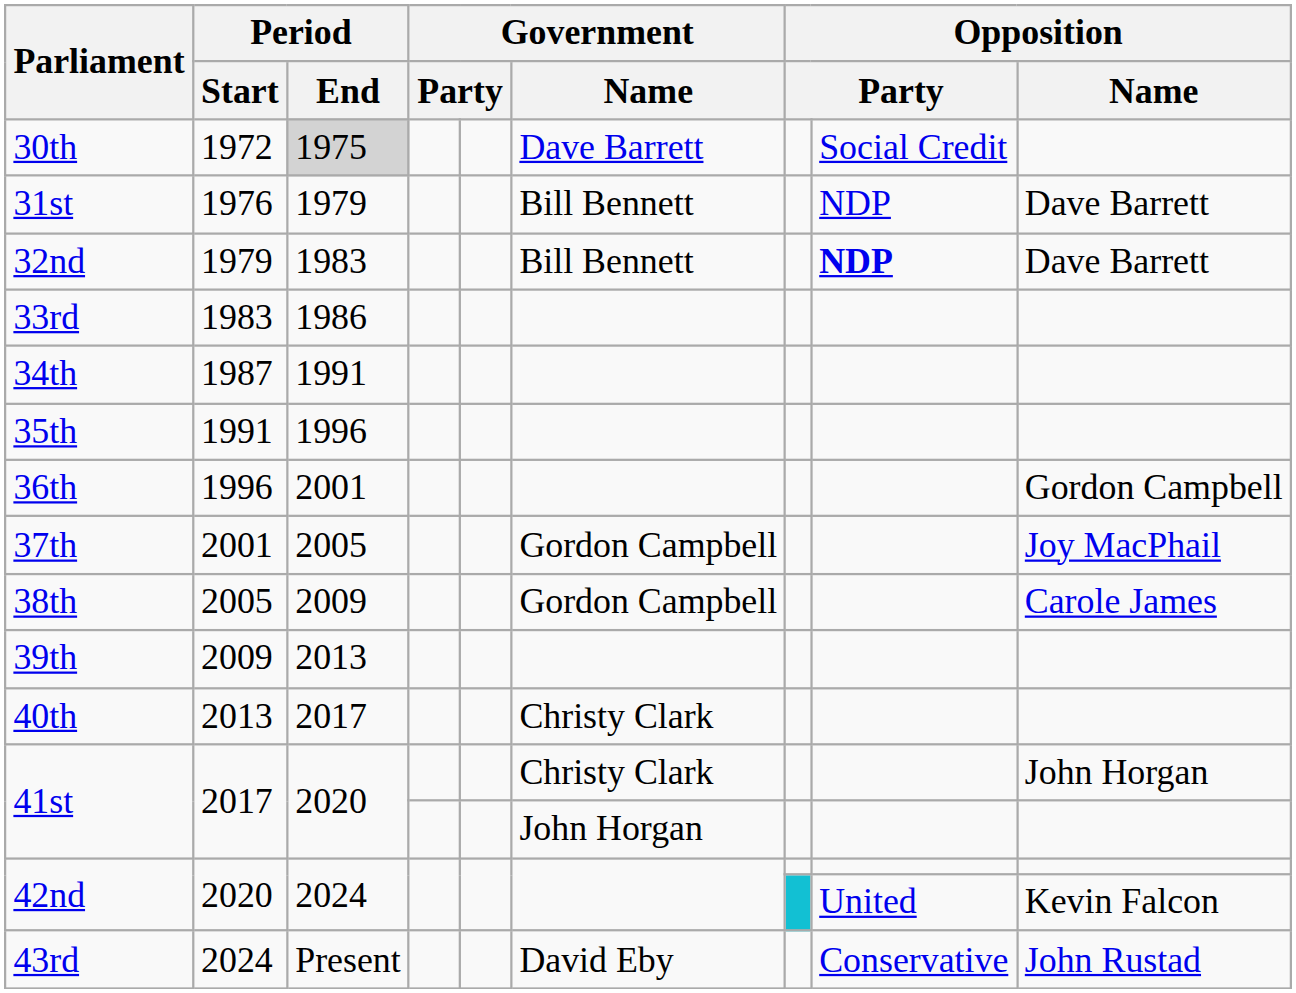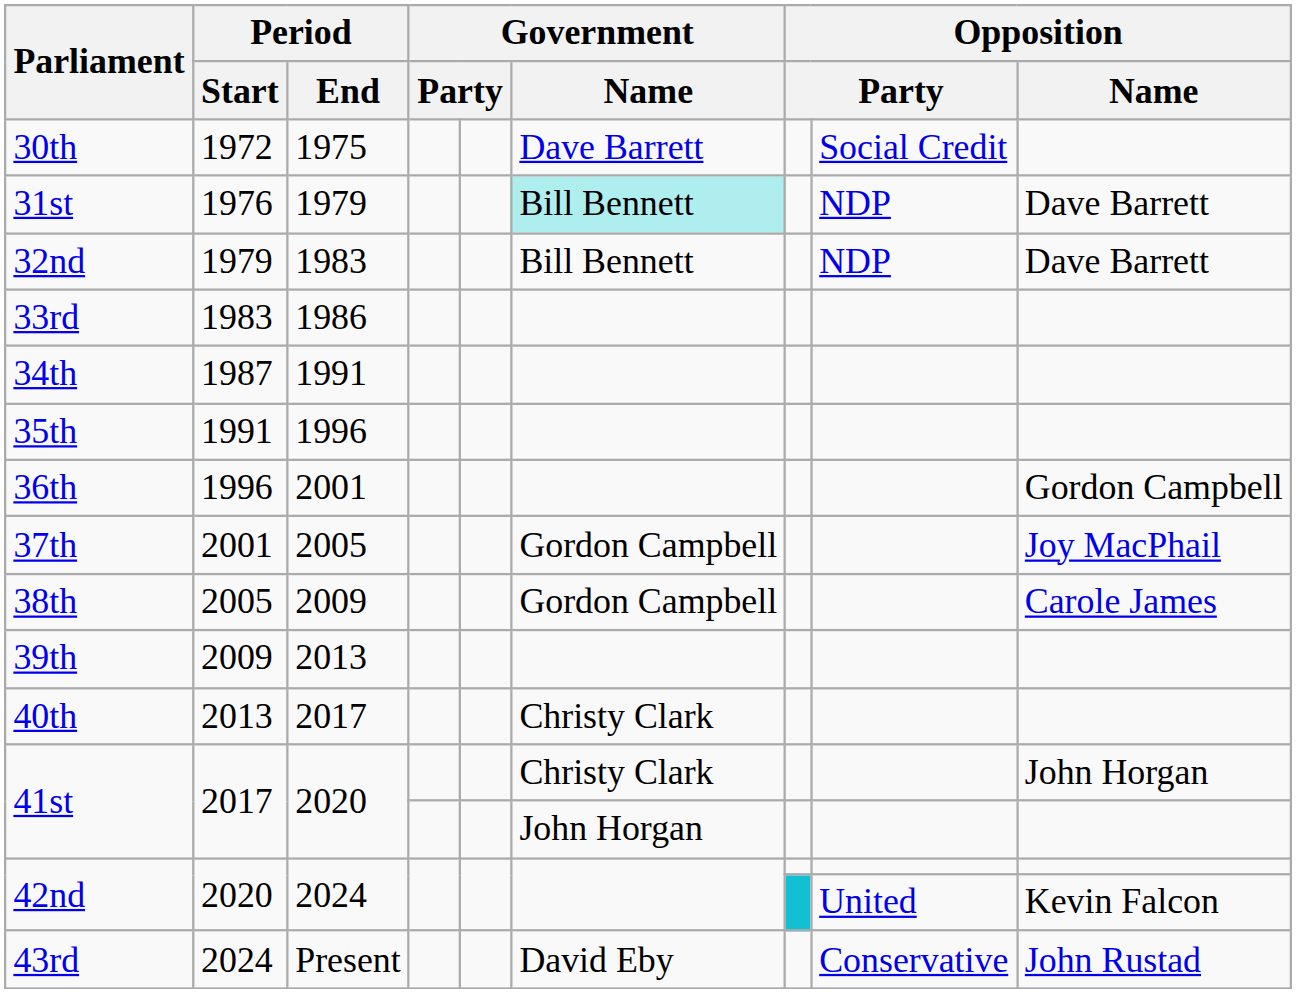30th | Period / End: lightgrey background -> no background
31st | Government / Name: no background -> paleturquoise background
32nd | column 8: bold -> normal
